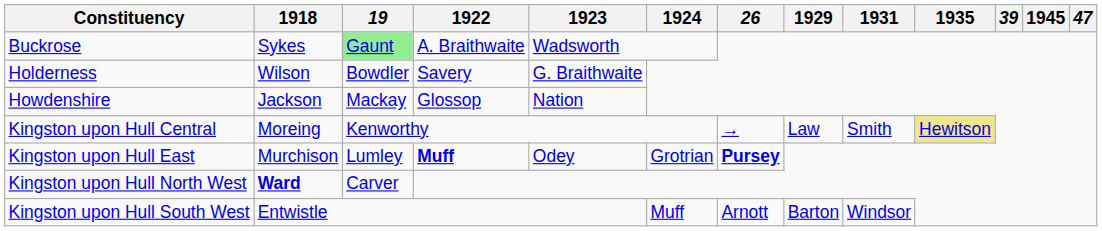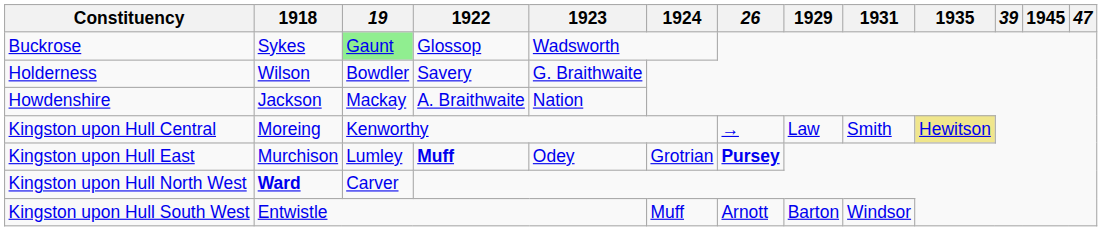Buckrose | 1922: A. Braithwaite -> Glossop
Howdenshire | 1922: Glossop -> A. Braithwaite
